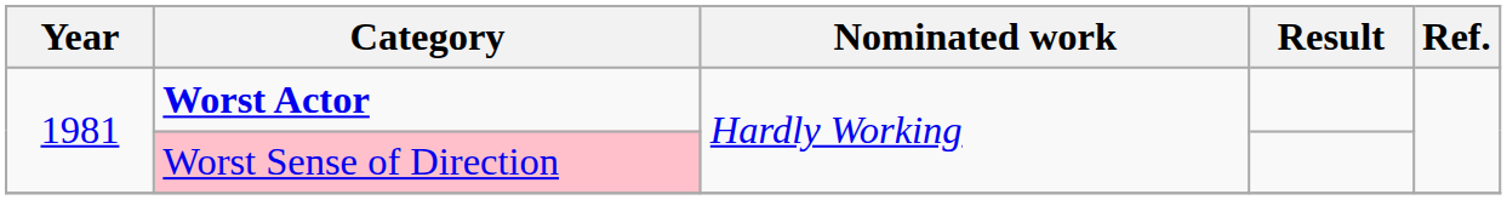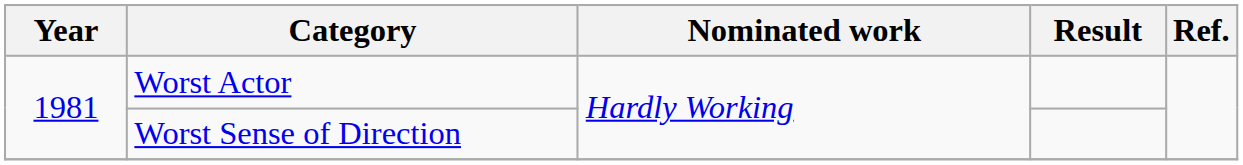Worst Actor | Category: bold -> normal
Worst Sense of Direction | Category: pink background -> no background
